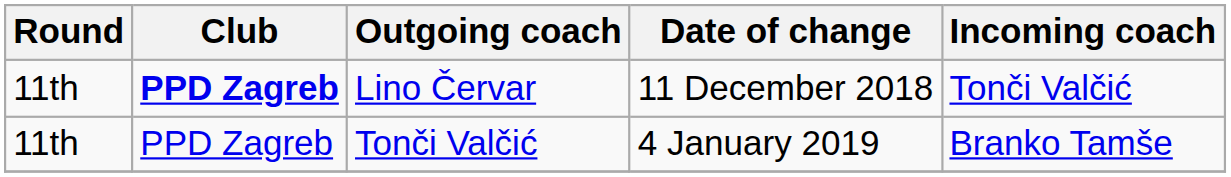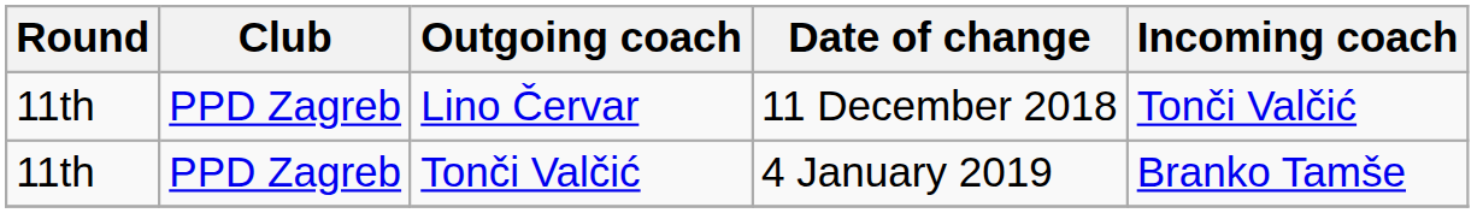Lino Červar | Club: bold -> normal
